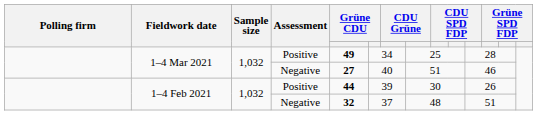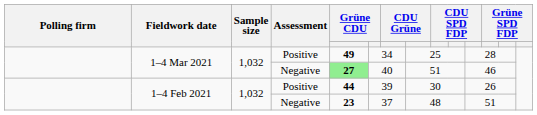1–4 Mar 2021 / Negative | column 5: no background -> lightgreen background
1–4 Feb 2021 / Negative | column 5: 32 -> 23
